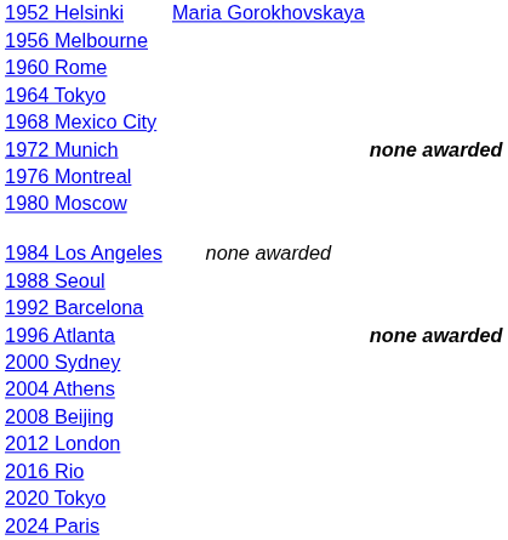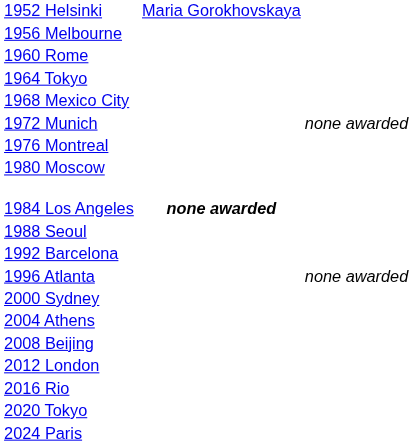1972 Munich | column 3: bold -> normal
1984 Los Angeles | column 2: normal -> bold
1996 Atlanta | column 3: bold -> normal
